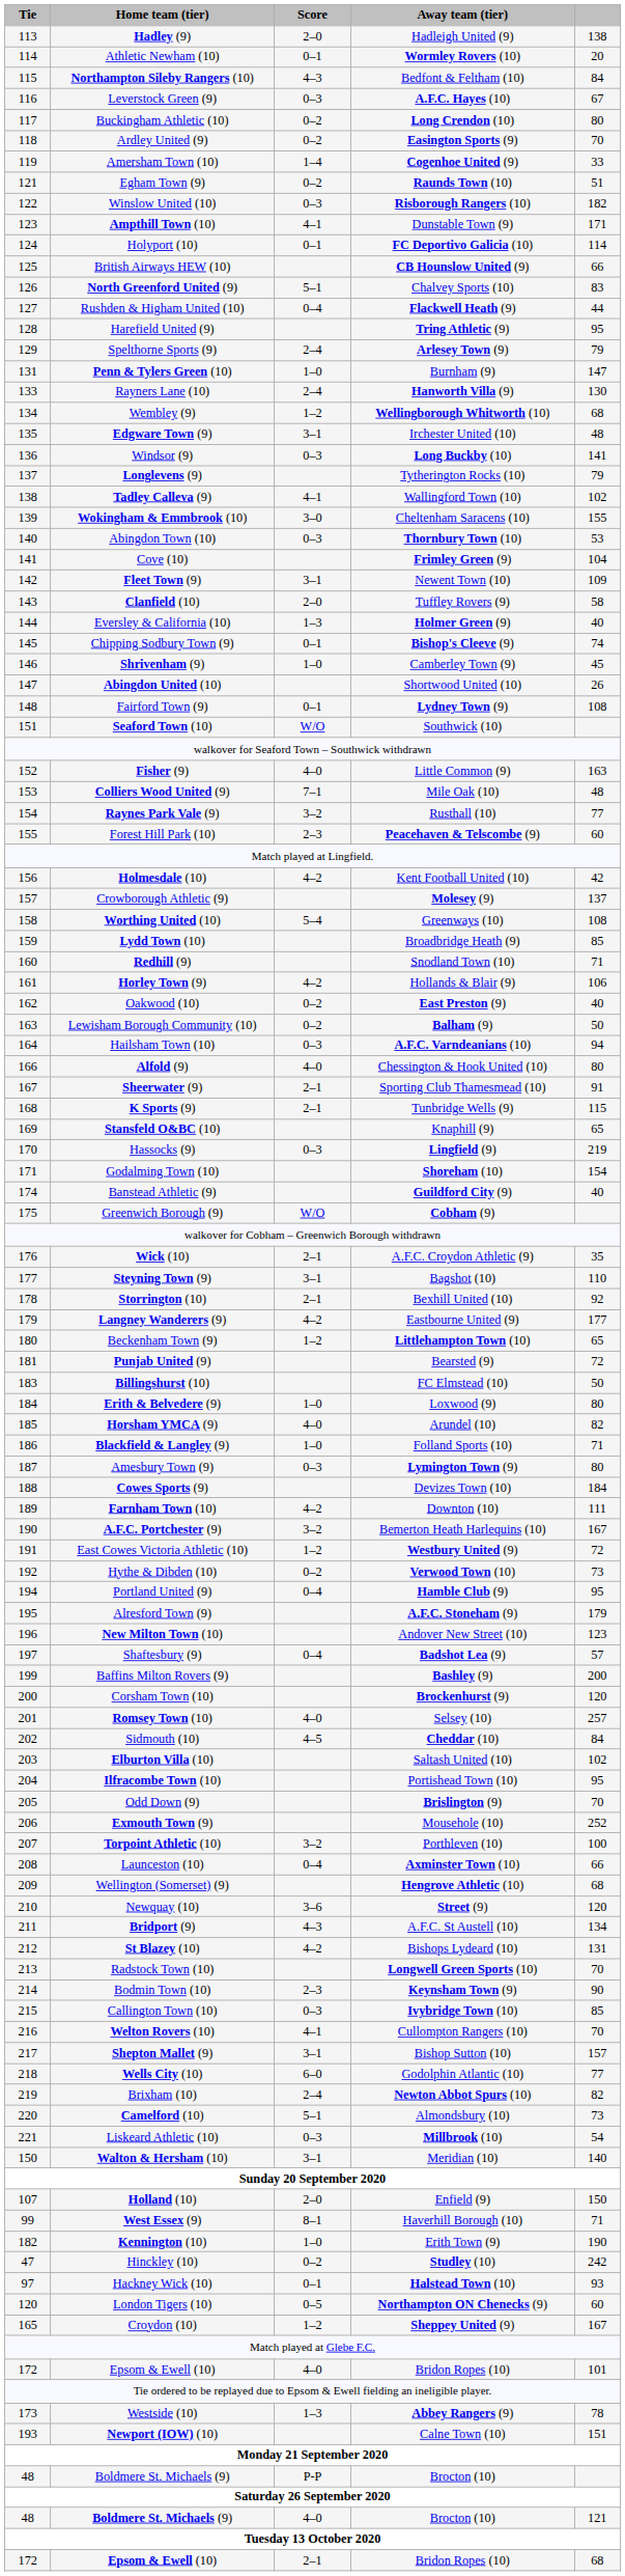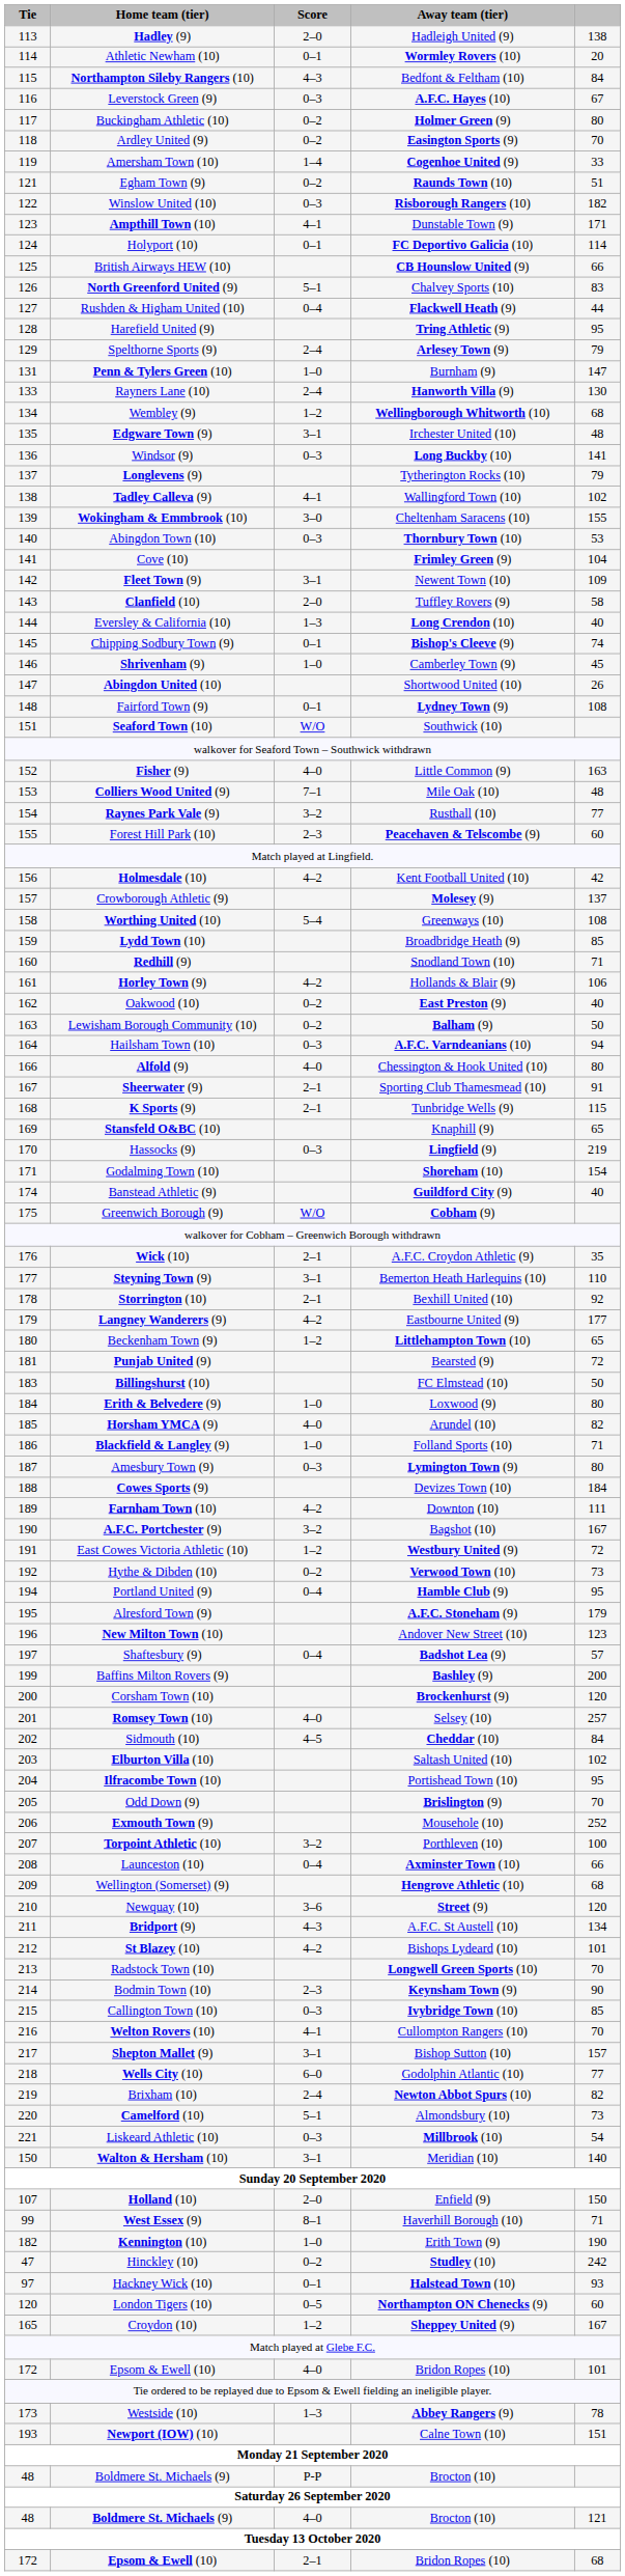Buckingham Athletic (10) | Away team (tier): Long Crendon (10) -> Holmer Green (9)
Eversley & California (10) | Away team (tier): Holmer Green (9) -> Long Crendon (10)
Steyning Town (9) | Away team (tier): Bagshot (10) -> Bemerton Heath Harlequins (10)
A.F.C. Portchester (9) | Away team (tier): Bemerton Heath Harlequins (10) -> Bagshot (10)
St Blazey (10) | column 5: 131 -> 101
